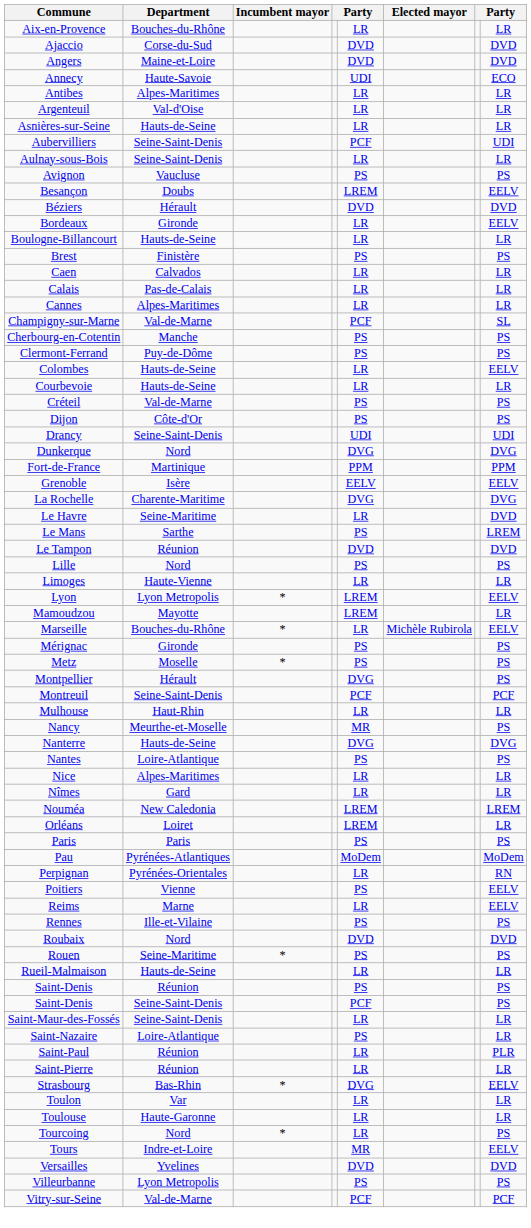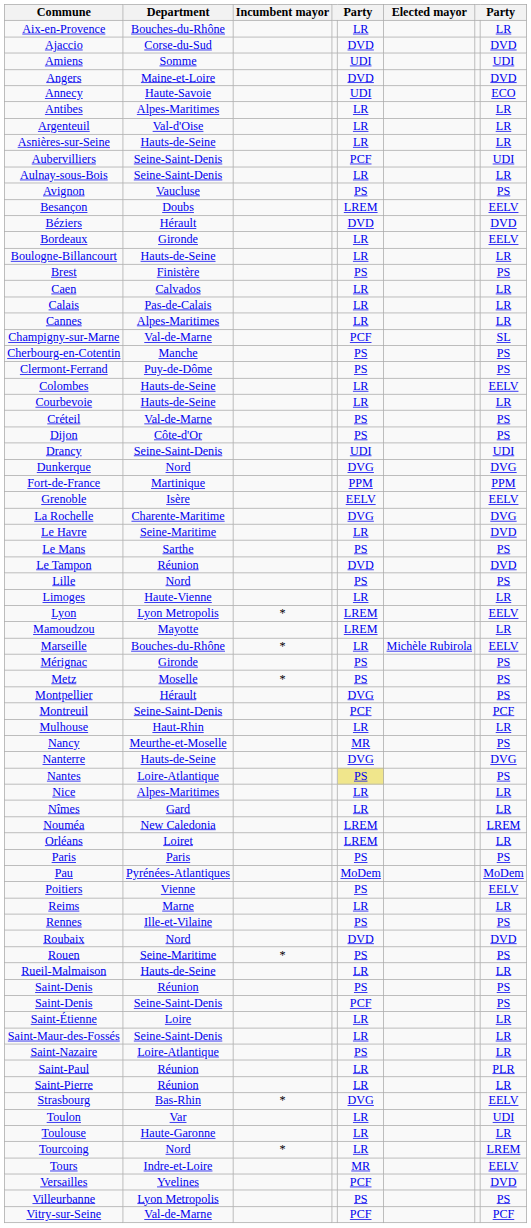+ row: Amiens | Somme | UDI | UDI
Le Mans | column 8: LREM -> PS
Nantes | column 5: no background -> khaki background
- row: Perpignan | Pyrénées-Orientales | LR | RN
Reims | column 8: EELV -> LR
+ row: Saint-Étienne | Loire | LR | LR
Toulon | column 8: LR -> UDI
Tourcoing | column 8: PS -> LREM
Versailles | column 5: DVD -> PCF
